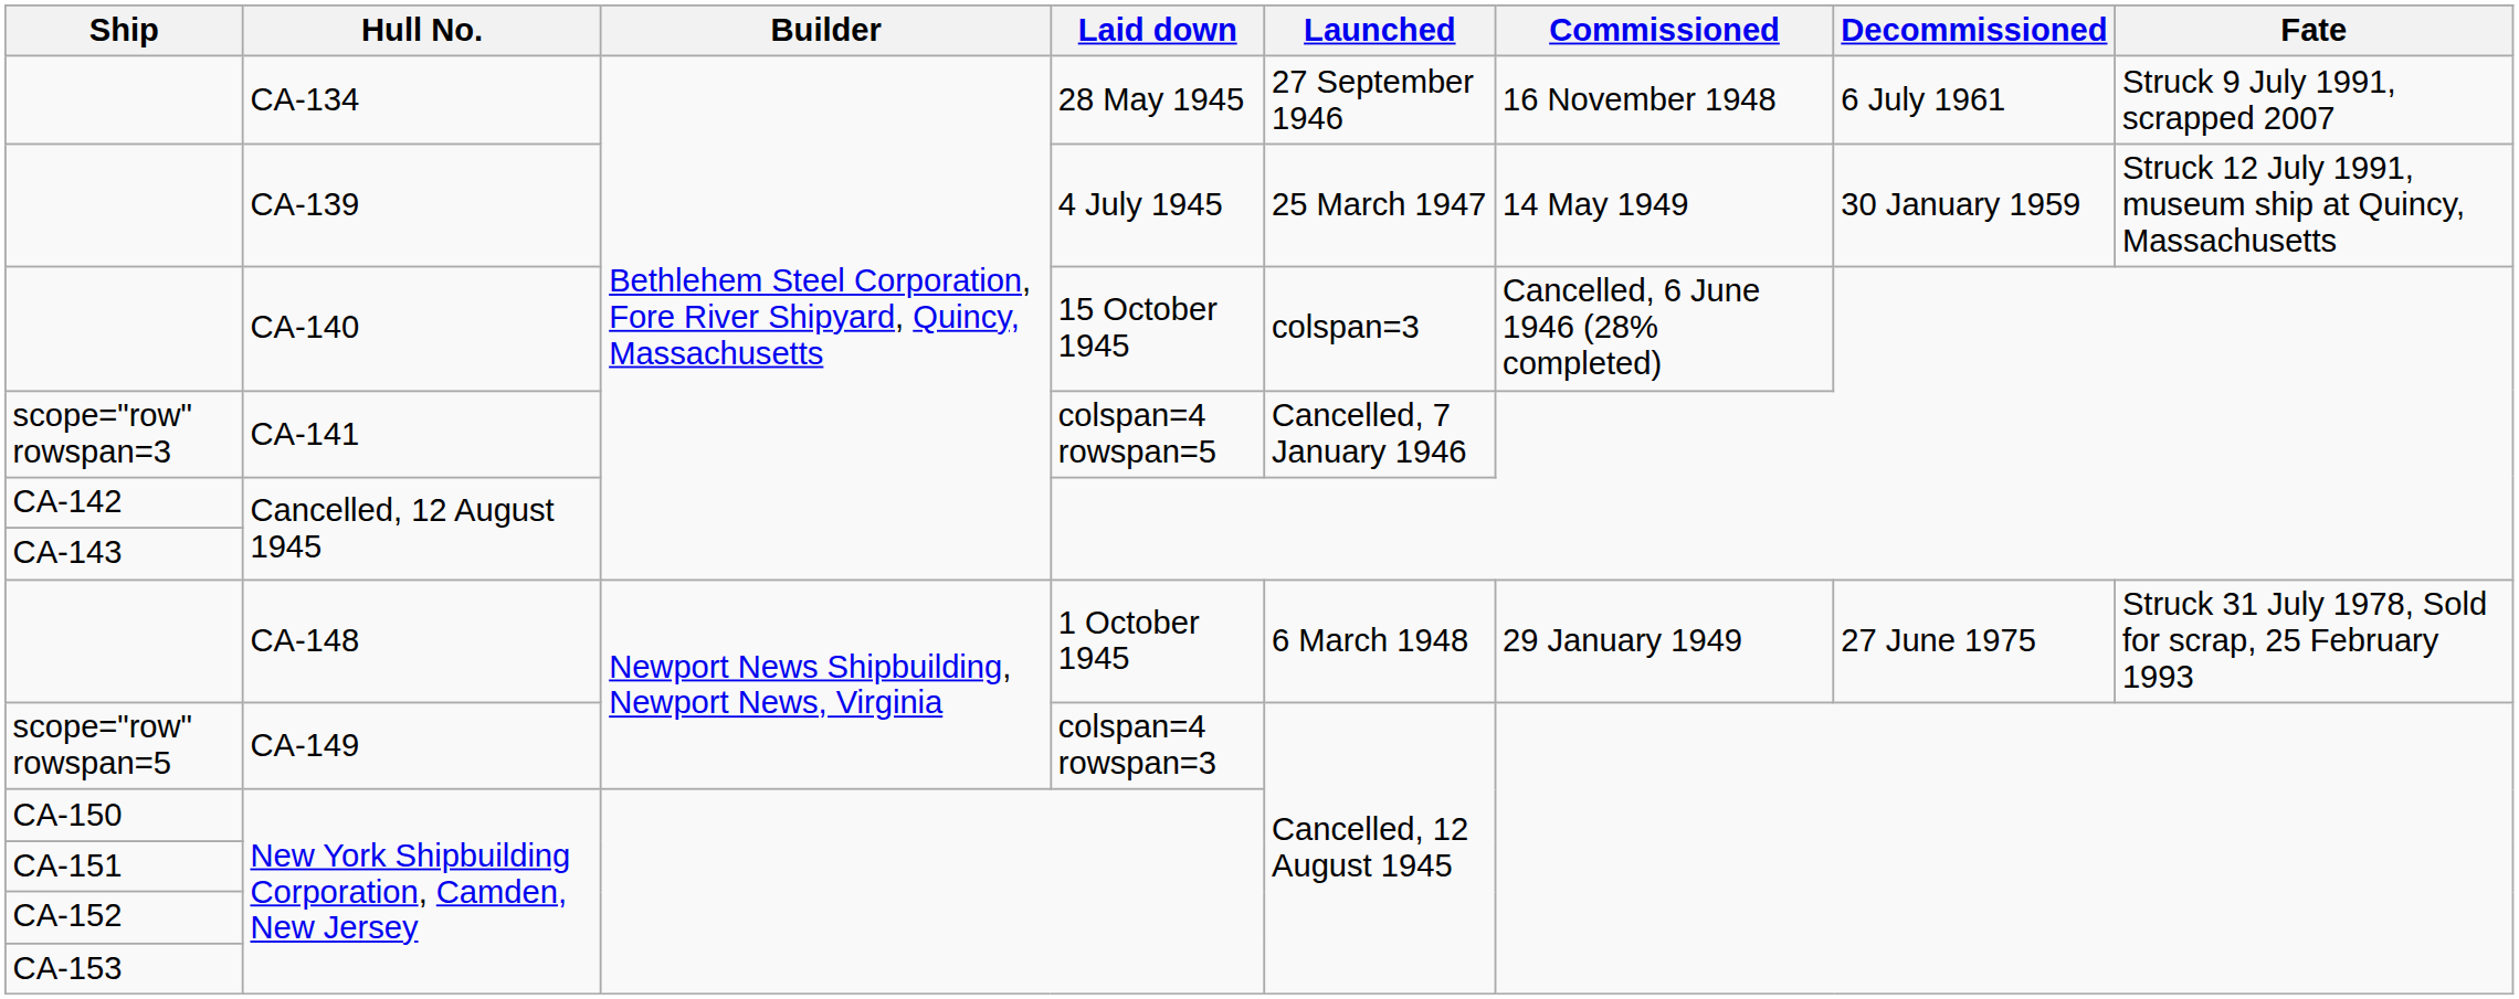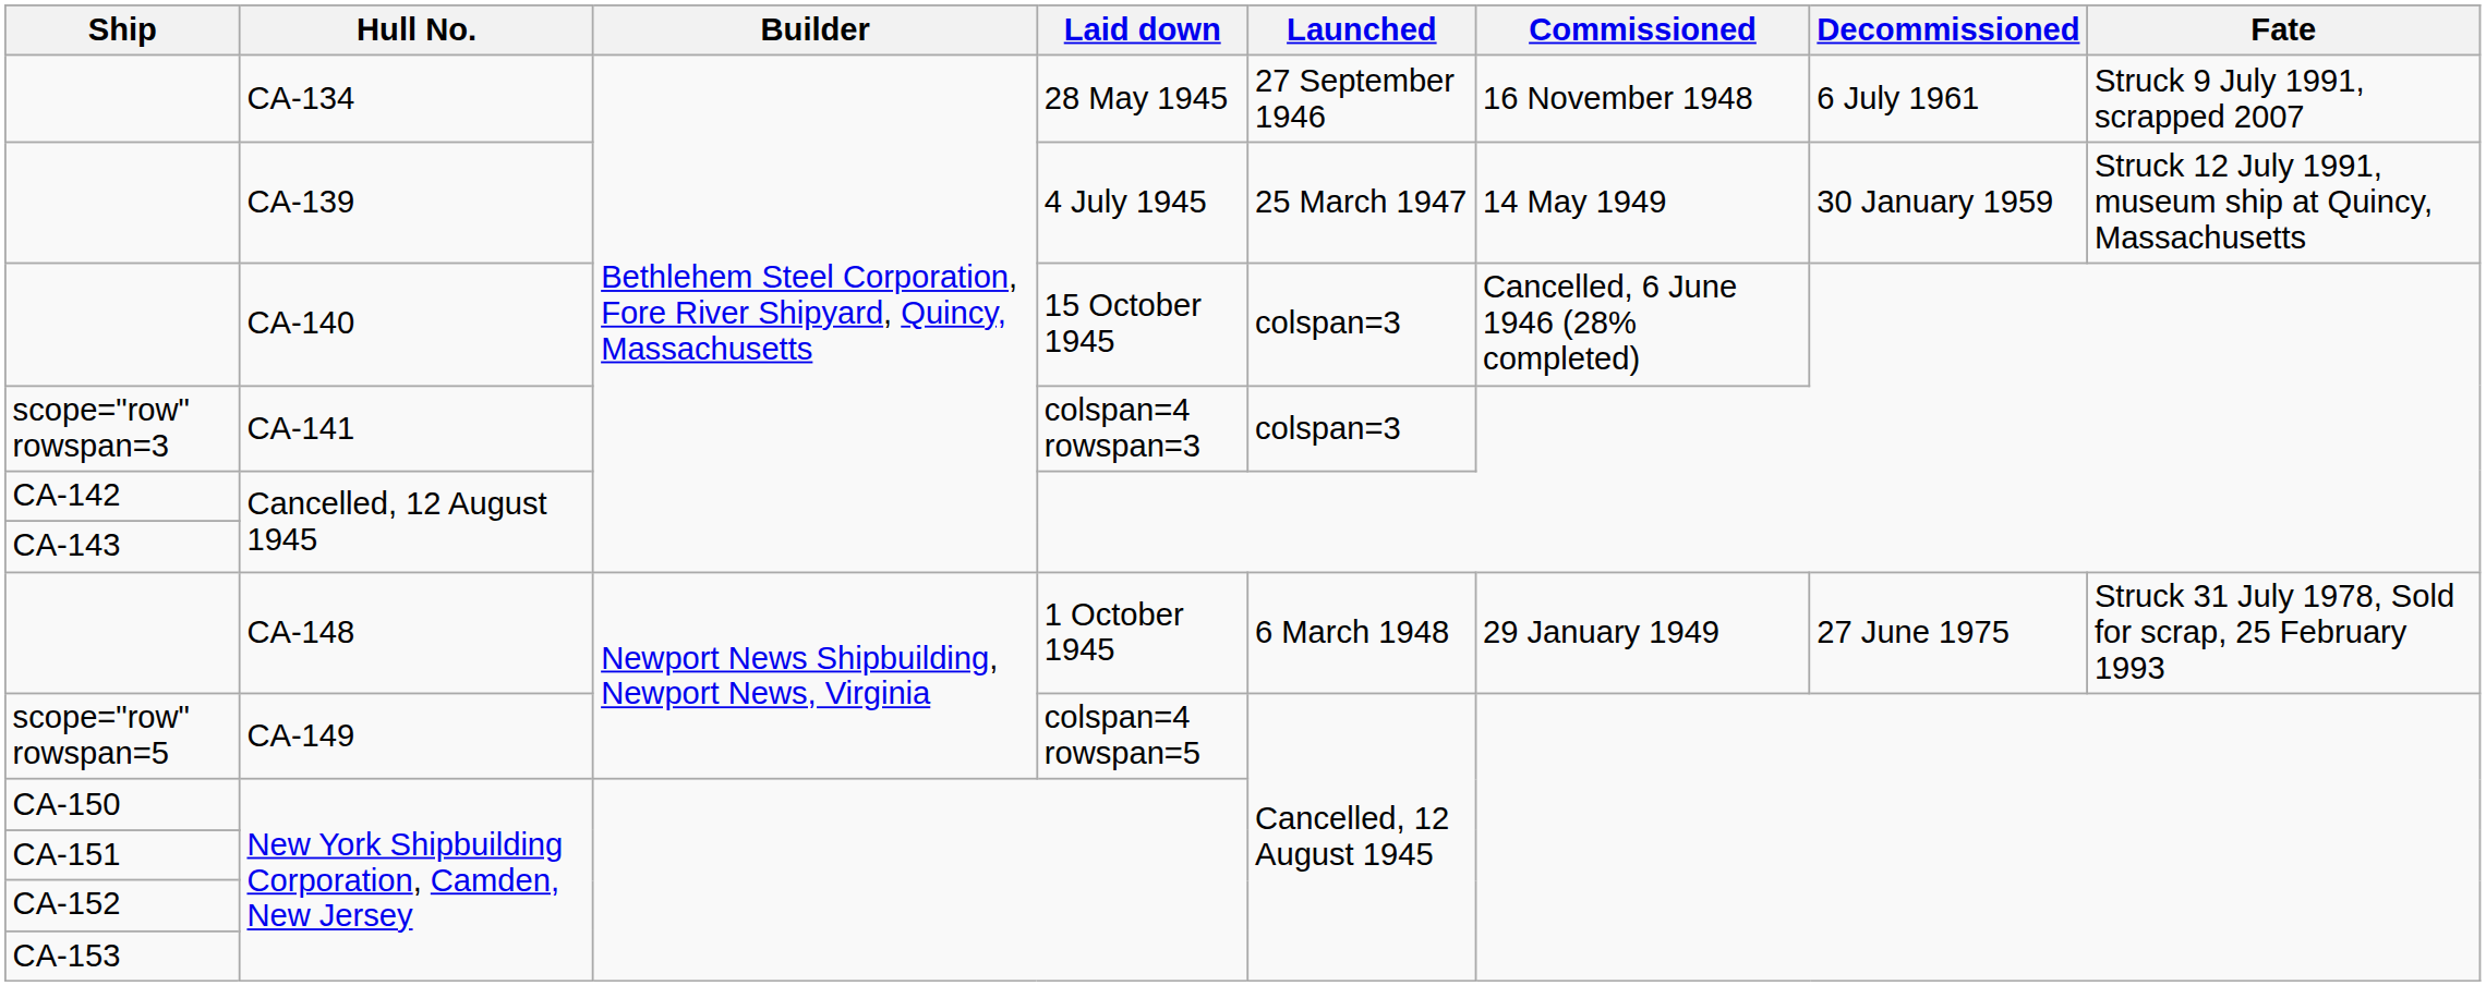scope="row" rowspan=3 | Laid down: colspan=4 rowspan=5 -> colspan=4 rowspan=3
scope="row" rowspan=3 | Launched: Cancelled, 7 January 1946 -> colspan=3
scope="row" rowspan=5 | Laid down: colspan=4 rowspan=3 -> colspan=4 rowspan=5
